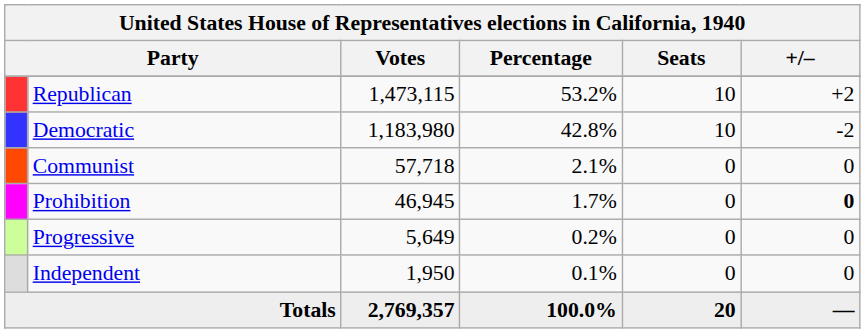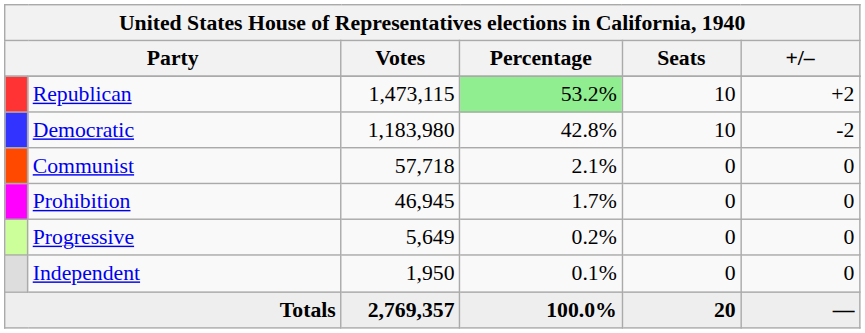Republican | Percentage: no background -> lightgreen background
Prohibition | +/–: bold -> normal
